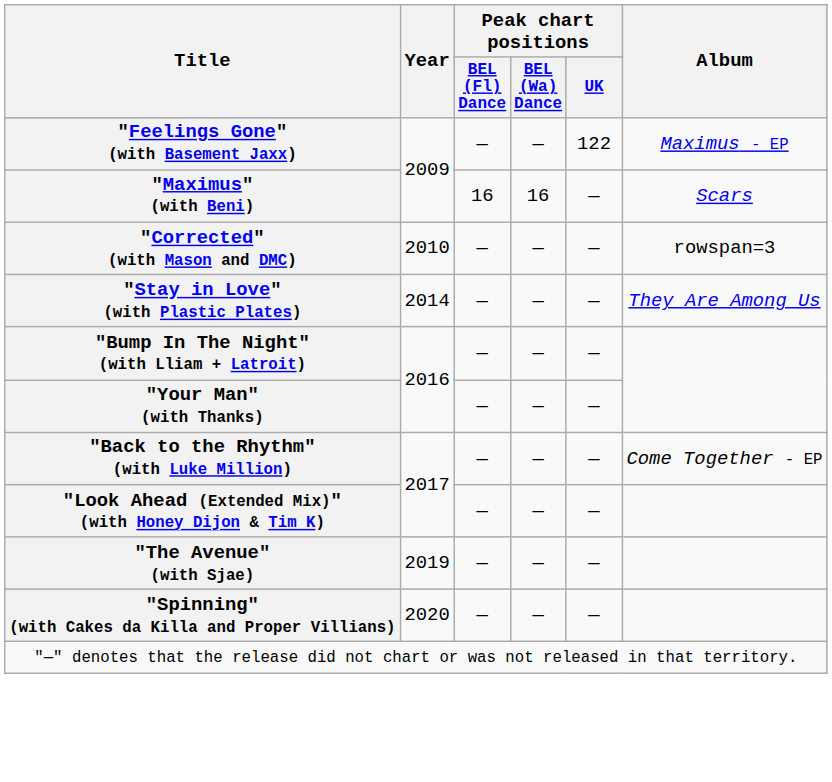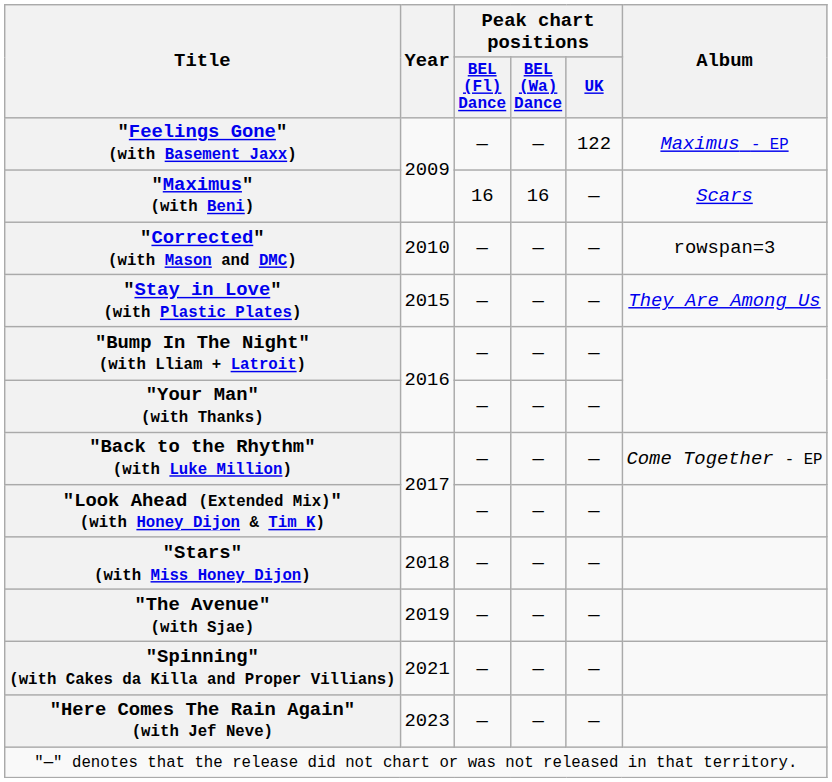"Stay in Love" (with Plastic Plates) | Year: 2014 -> 2015
+ row: "Stars" (with Miss Honey Dijon) | 2018 | — | — | —
"Spinning" (with Cakes da Killa and Proper Villians) | Year: 2020 -> 2021
+ row: "Here Comes The Rain Again" (with Jef Neve) | 2023 | — | — | —
